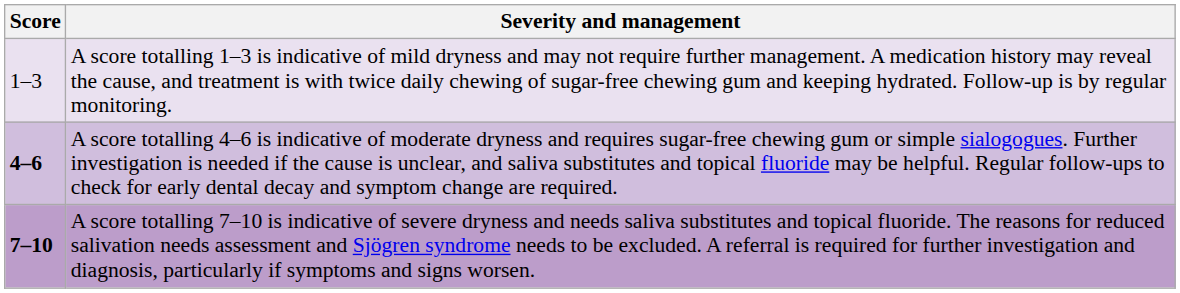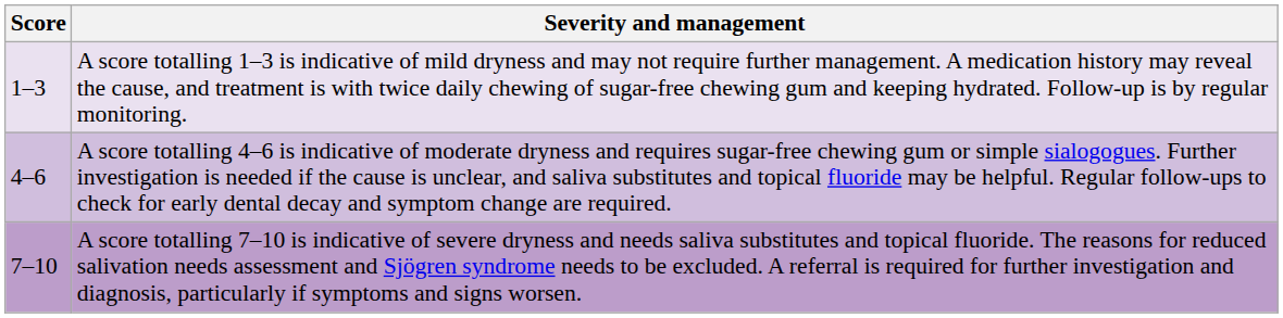row 3 | Score: bold -> normal
row 4 | Score: bold -> normal
